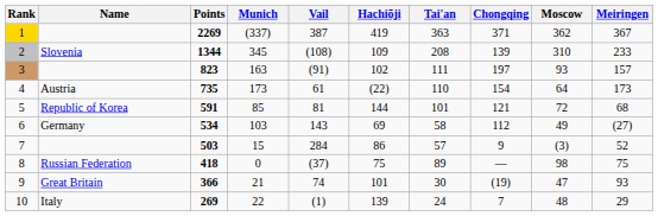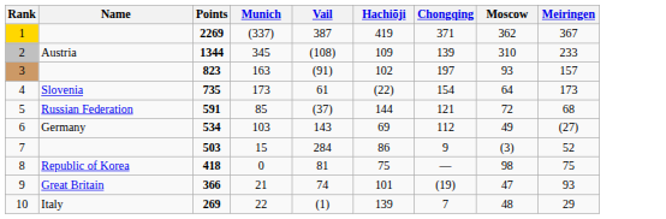- column: Tai'an | 363 | 208 | 111 | 110 | 101 | 58 | 57 | 89 | 30 | 24
2 | Name: Slovenia -> Austria
4 | Name: Austria -> Slovenia
5 | Name: Republic of Korea -> Russian Federation
5 | Vail: 81 -> (37)
8 | Name: Russian Federation -> Republic of Korea
8 | Vail: (37) -> 81
